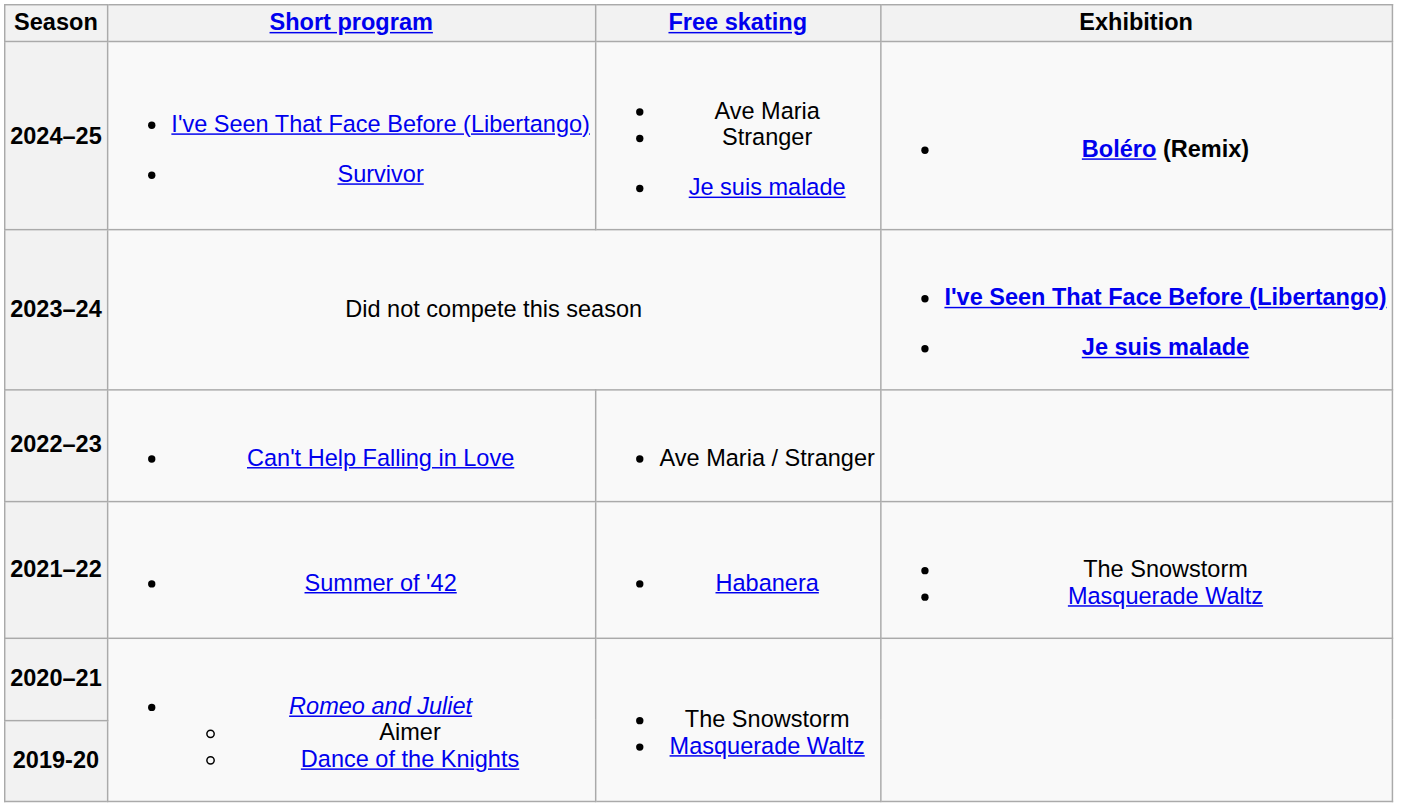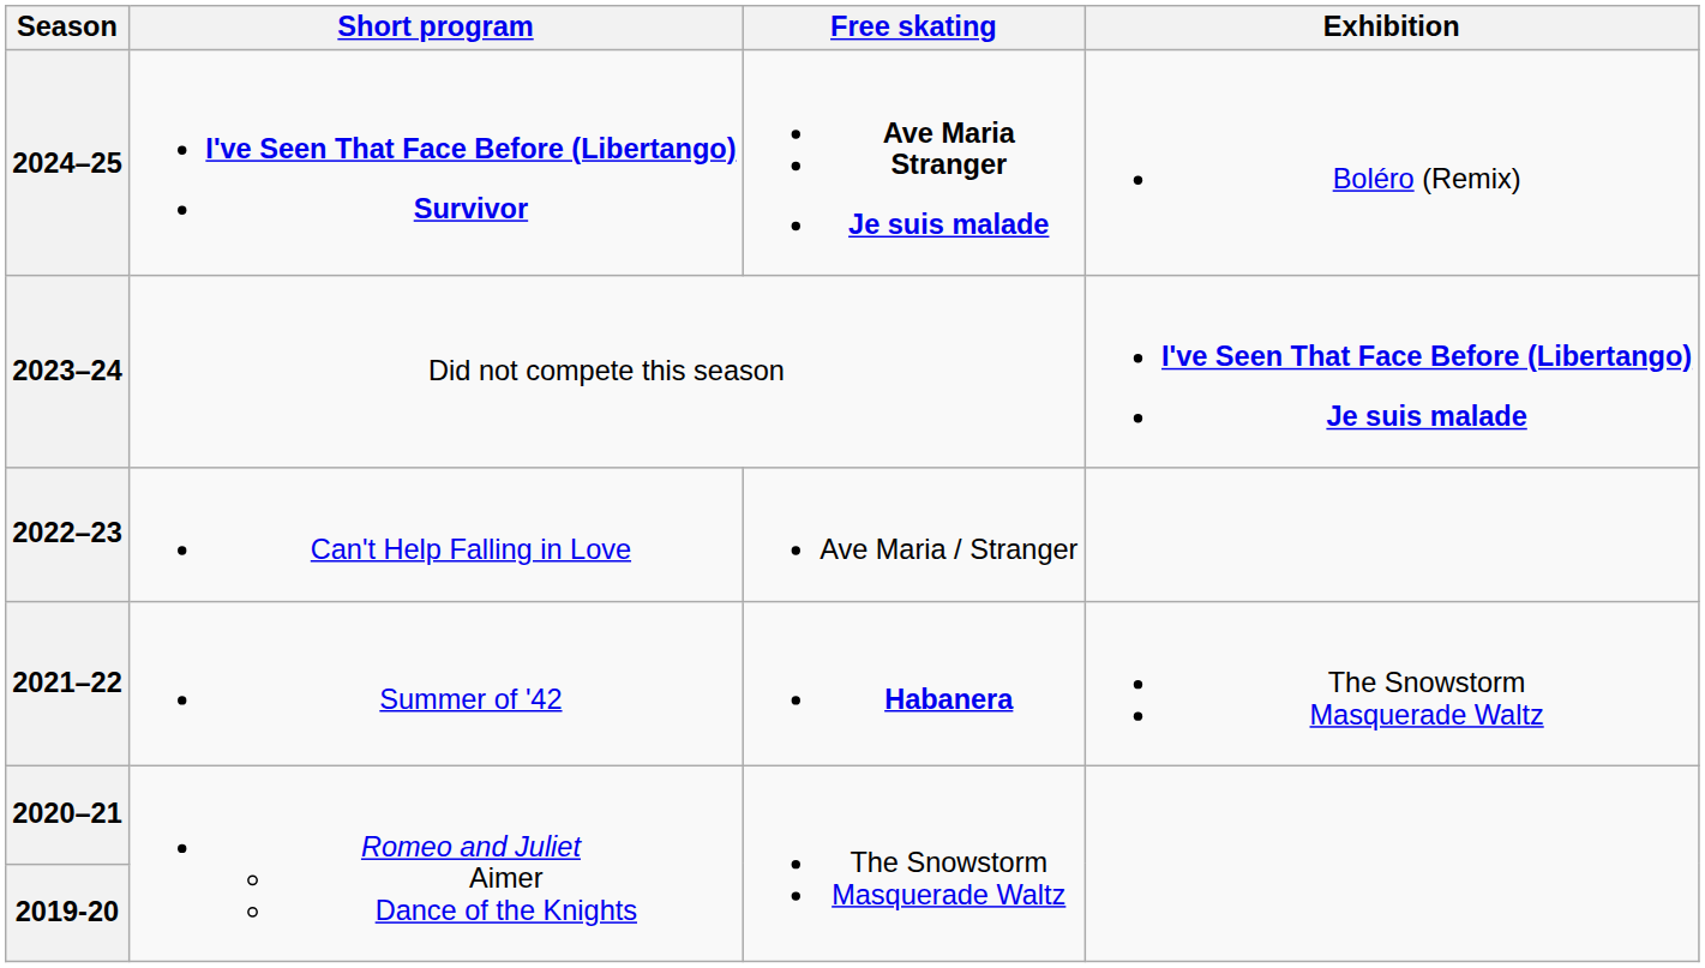2024–25 | Short program: normal -> bold
2024–25 | Free skating: normal -> bold
2024–25 | Exhibition: bold -> normal
2021–22 | Free skating: normal -> bold
